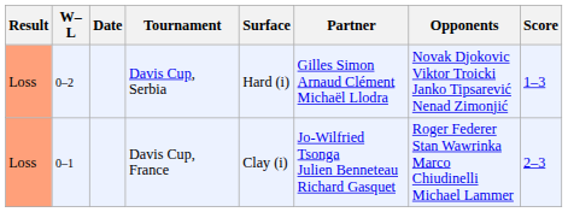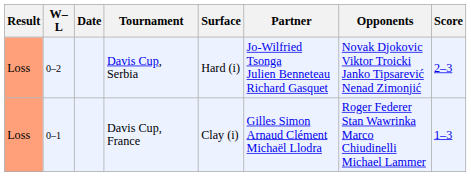Davis Cup, Serbia | Partner: Gilles Simon Arnaud Clément Michaël Llodra -> Jo-Wilfried Tsonga Julien Benneteau Richard Gasquet
Davis Cup, Serbia | Score: 1–3 -> 2–3
Davis Cup, France | Partner: Jo-Wilfried Tsonga Julien Benneteau Richard Gasquet -> Gilles Simon Arnaud Clément Michaël Llodra
Davis Cup, France | Score: 2–3 -> 1–3
